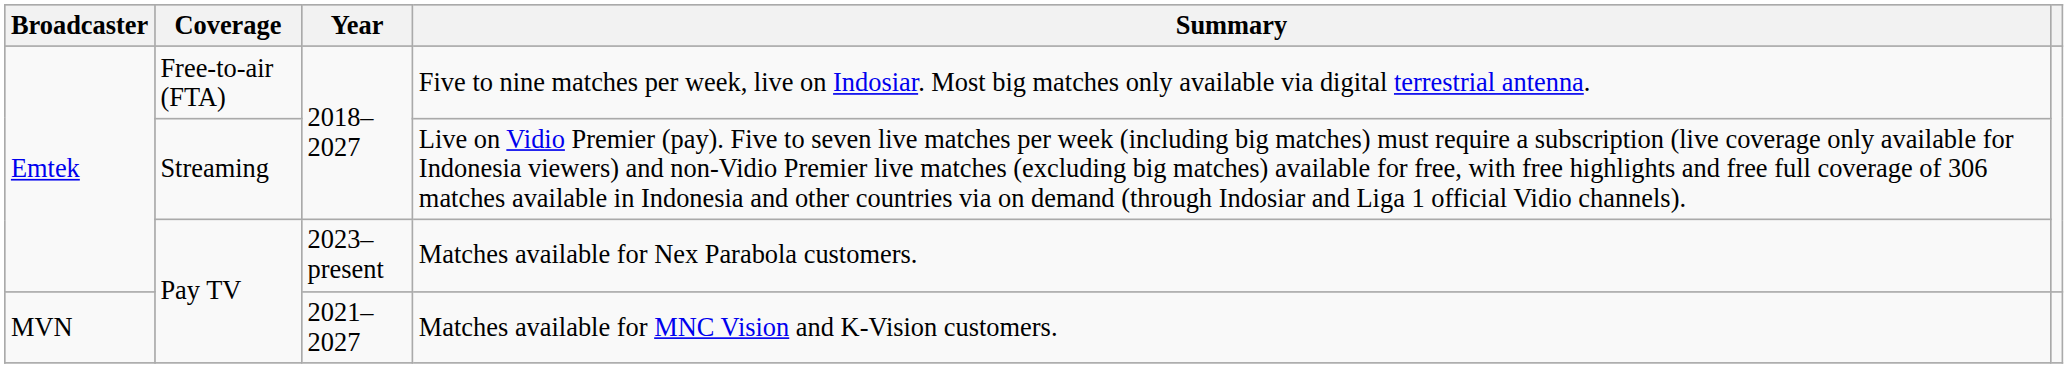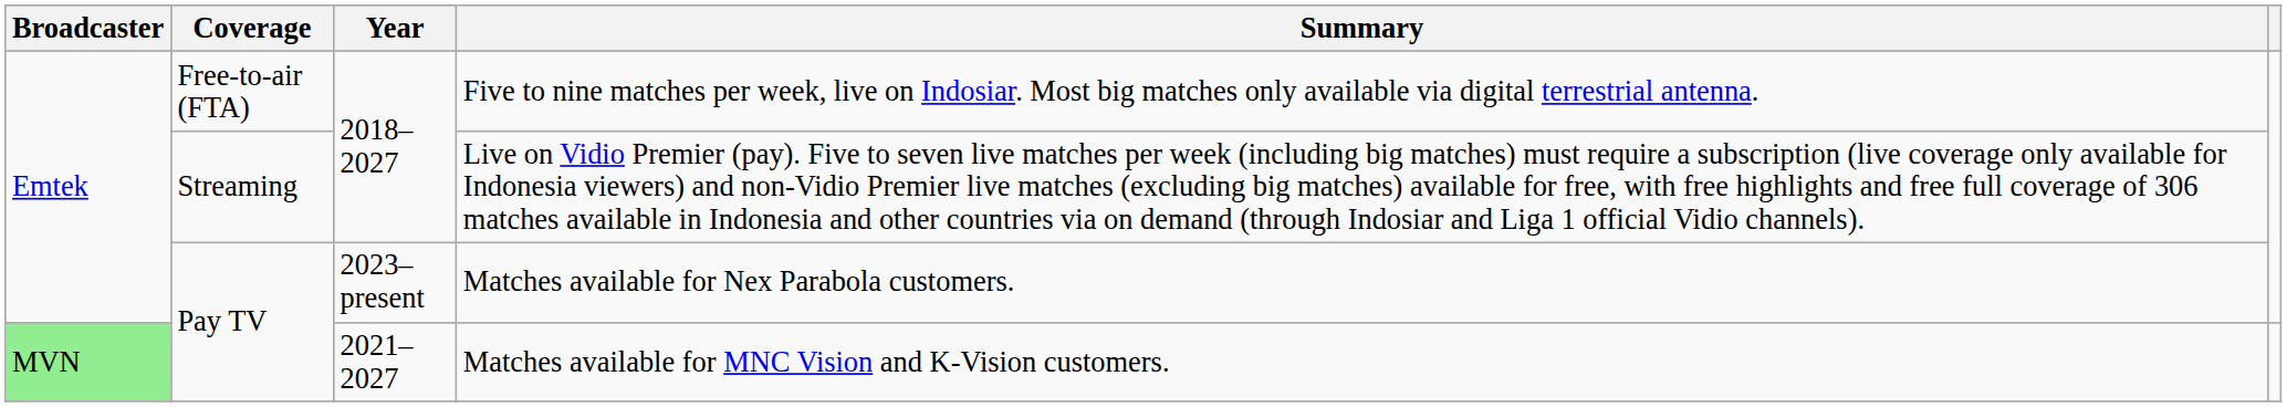Matches available for MNC Vision and K-Vision customers. | Broadcaster: no background -> lightgreen background
